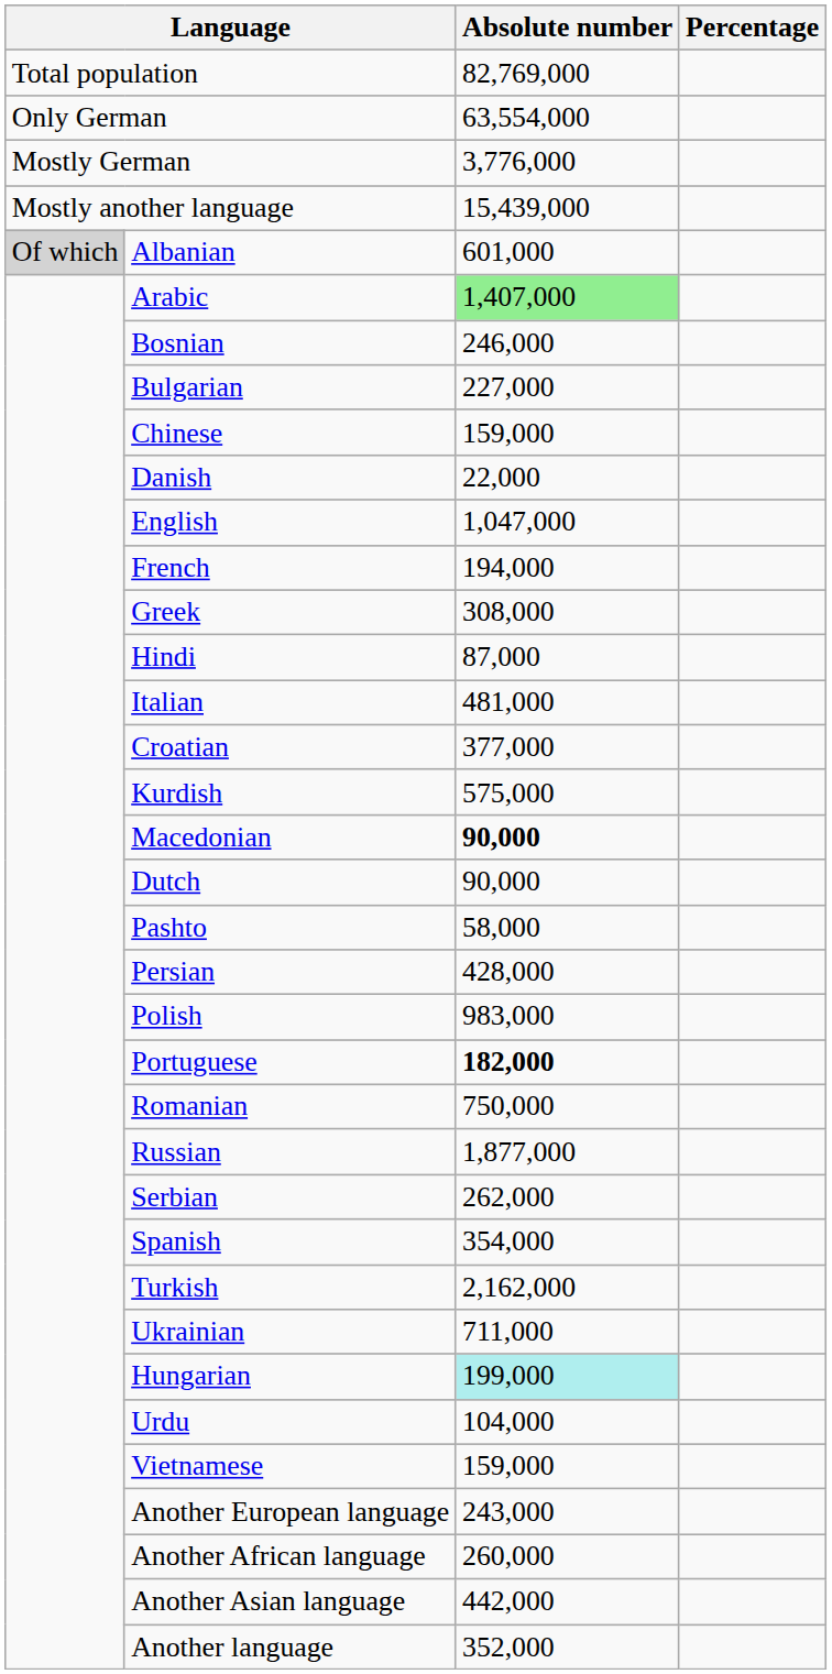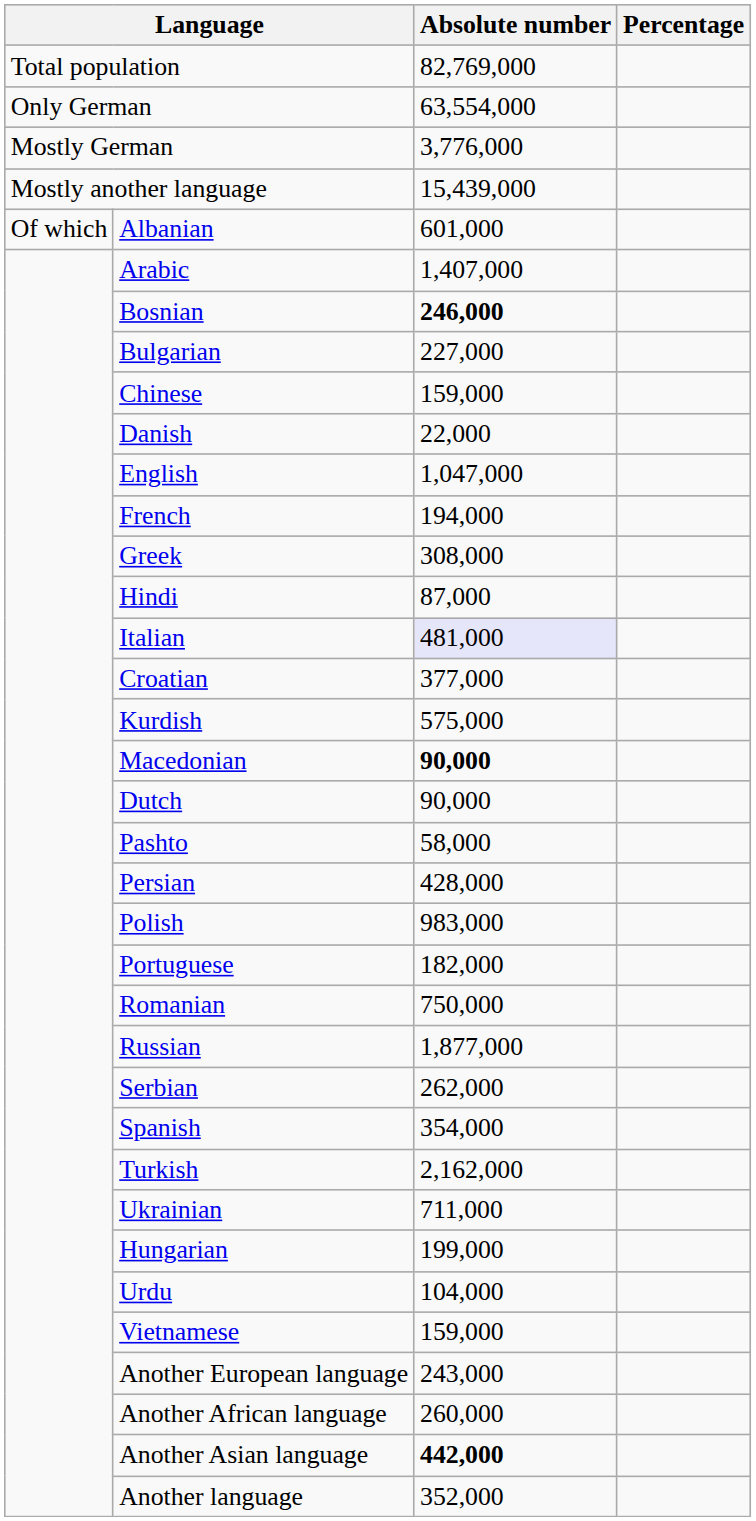Albanian | column 1: lightgrey background -> no background
Arabic | Absolute number: lightgreen background -> no background
Bosnian | Absolute number: normal -> bold
Italian | Absolute number: no background -> lavender background
Portuguese | Absolute number: bold -> normal
Hungarian | Absolute number: paleturquoise background -> no background
Another Asian language | Absolute number: normal -> bold
